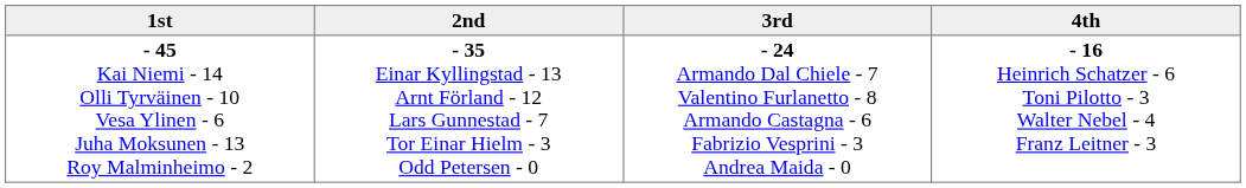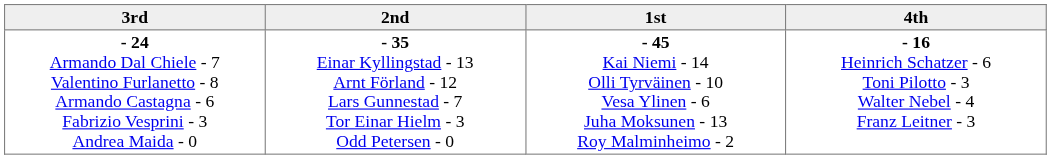columns swapped: 1st <-> 3rd
